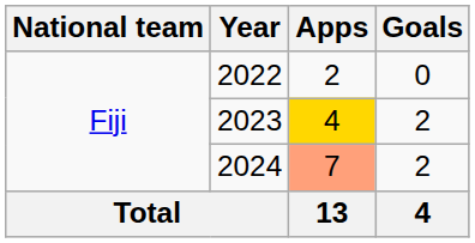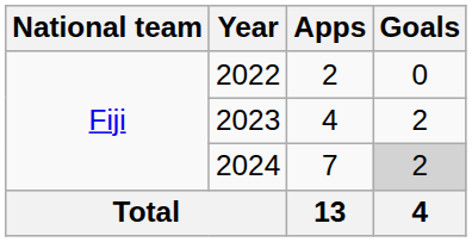2023 | Apps: gold background -> no background
2024 | Apps: lightsalmon background -> no background
2024 | Goals: no background -> lightgrey background
